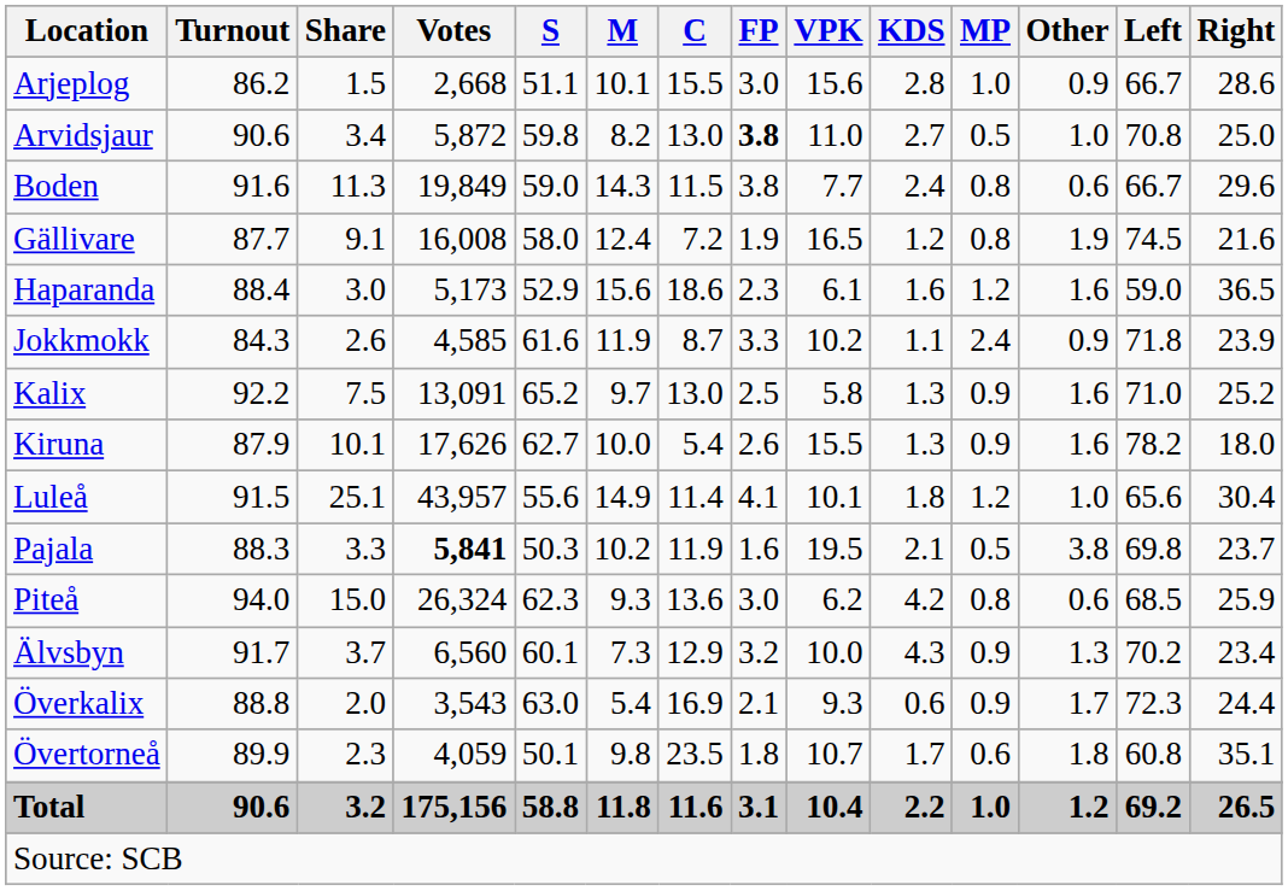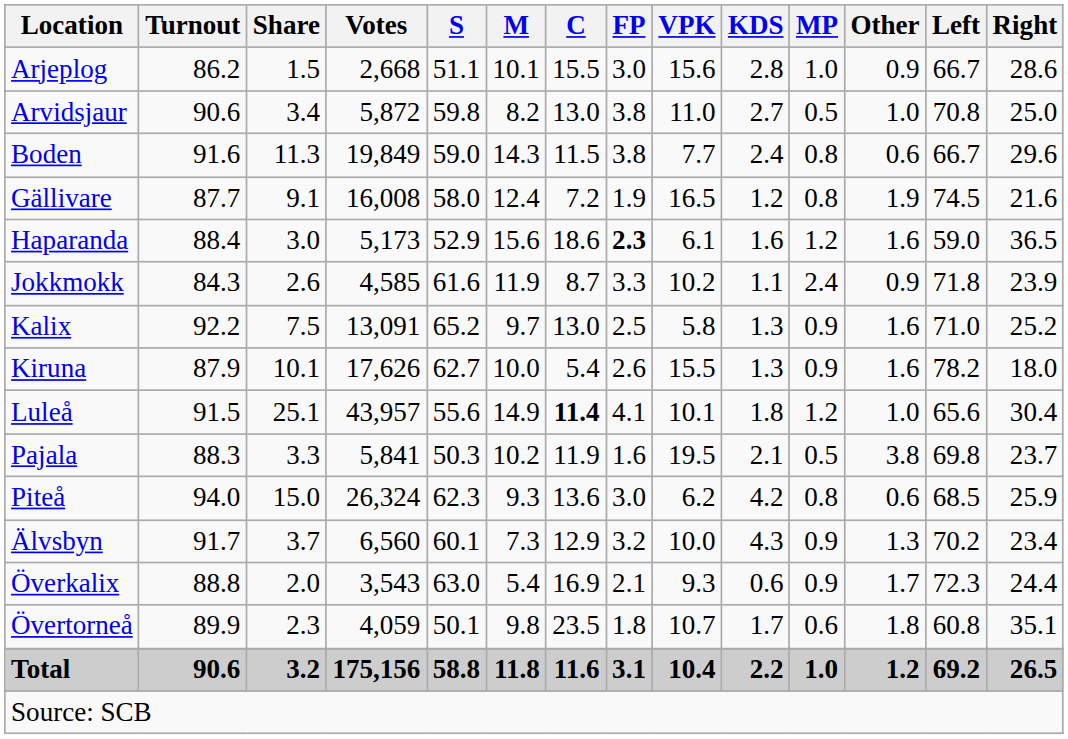Arvidsjaur | FP: bold -> normal
Haparanda | FP: normal -> bold
Luleå | C: normal -> bold
Pajala | Votes: bold -> normal
